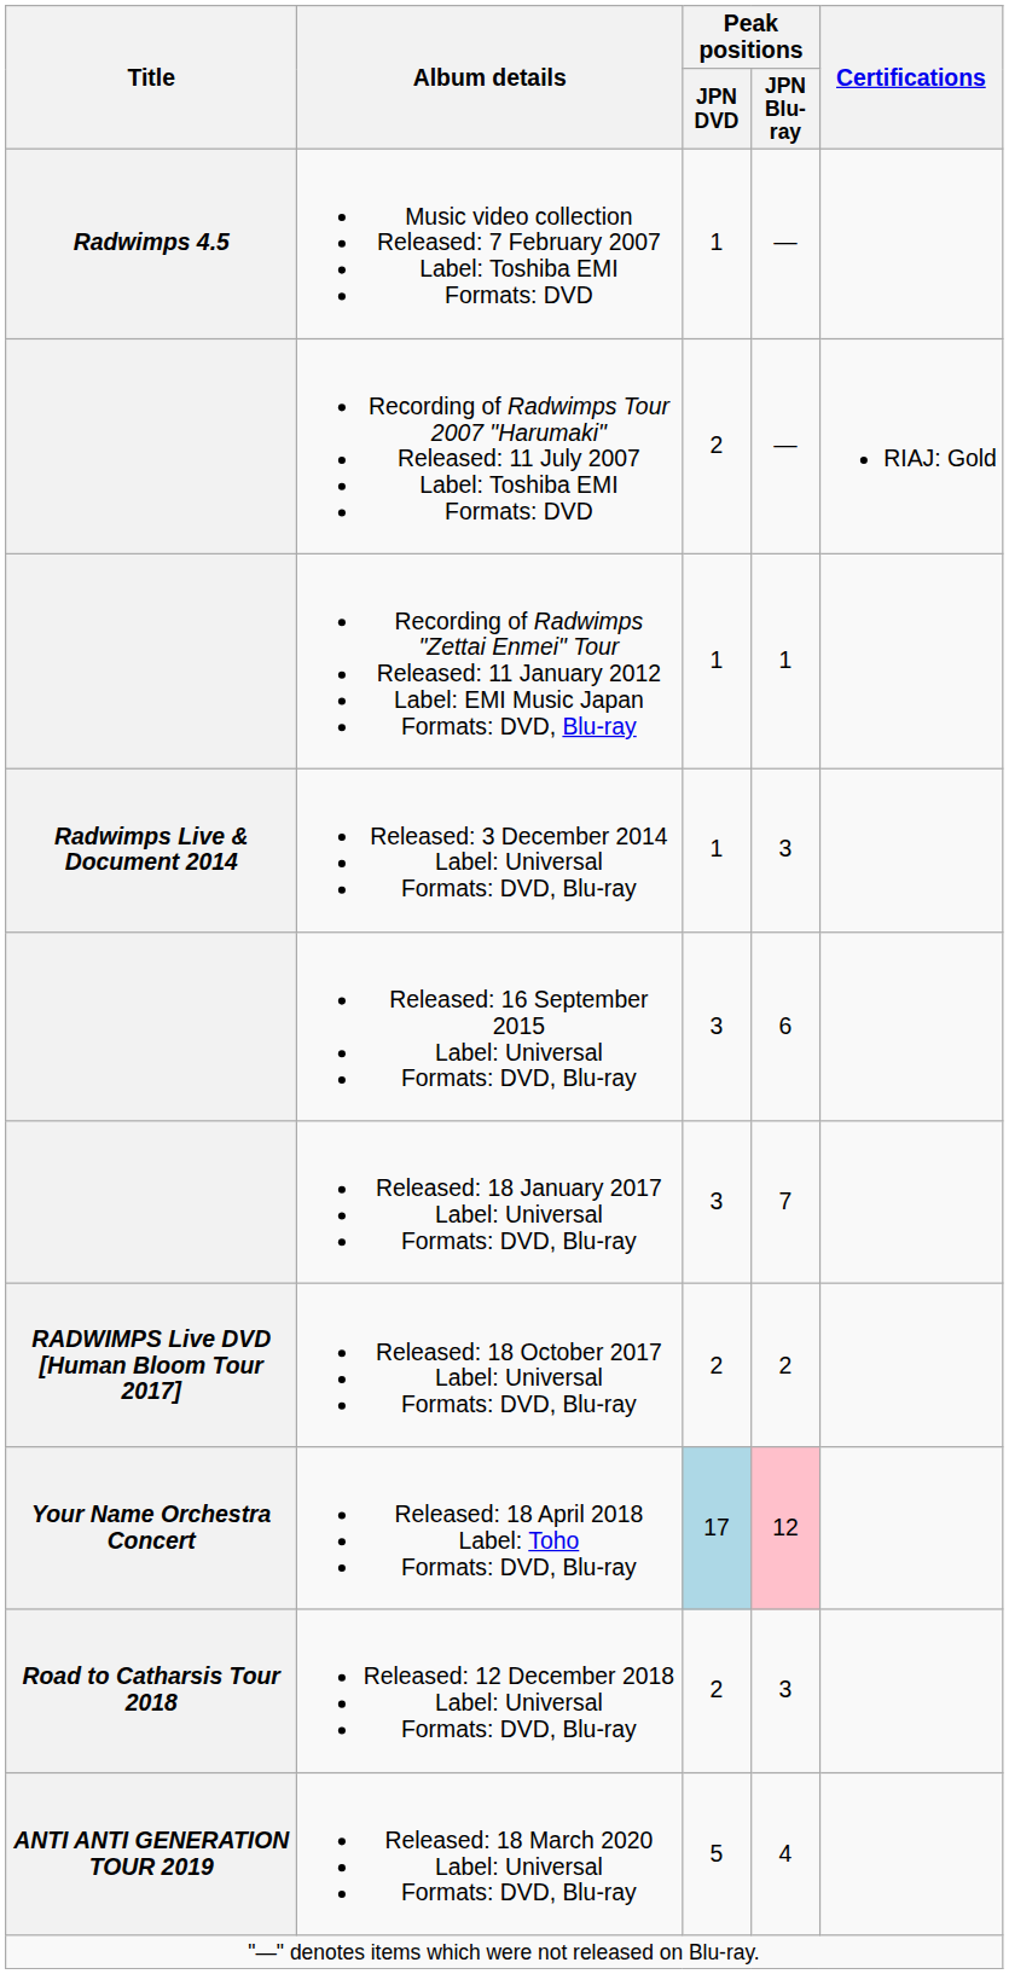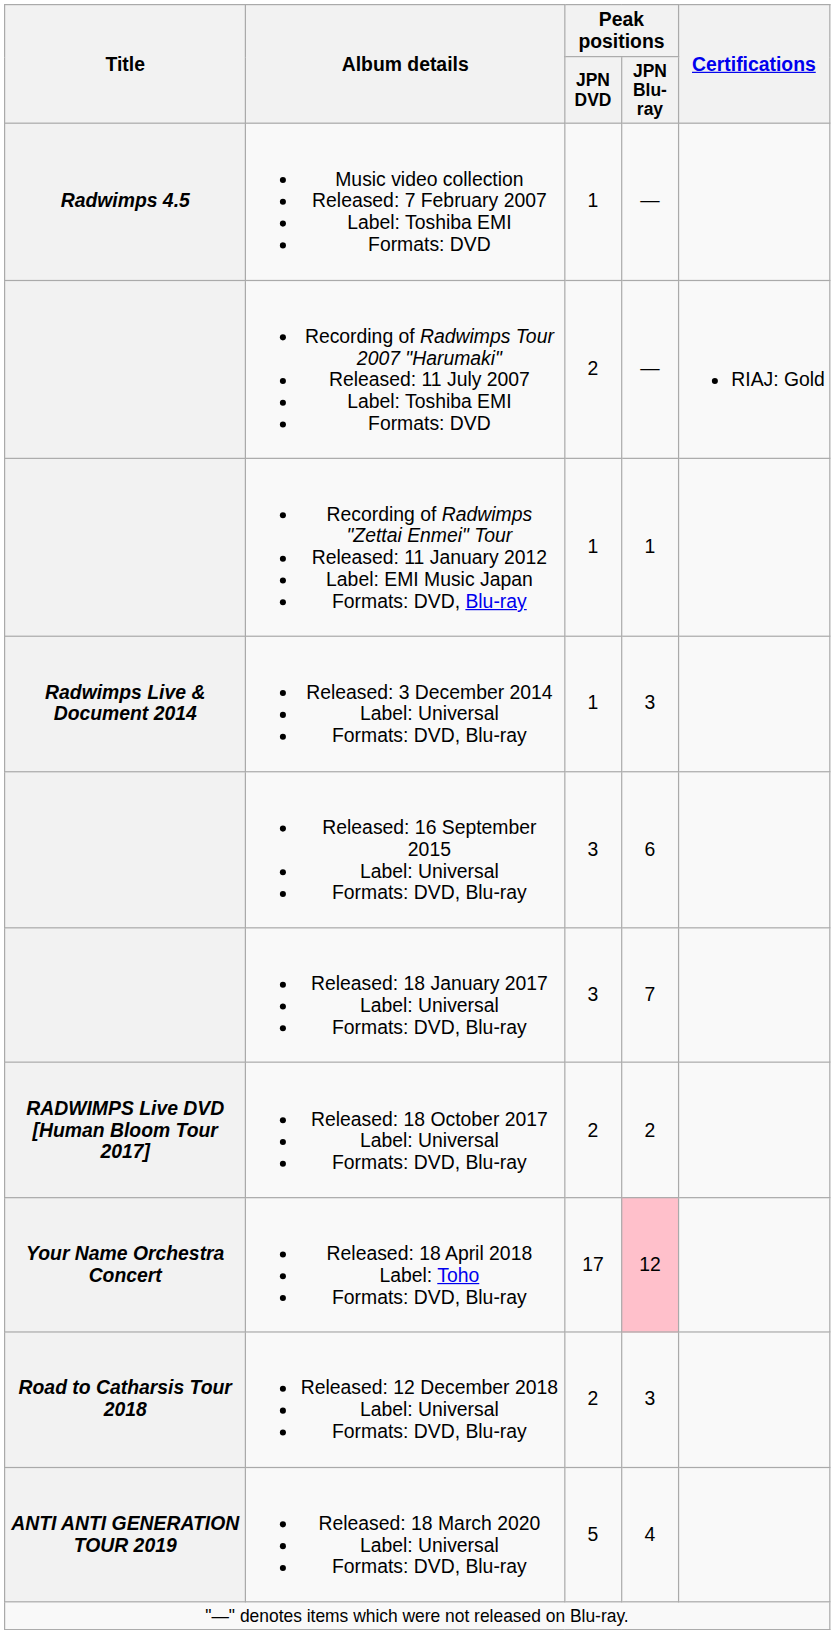Released: 18 April 2018 Label: Toho Formats: DVD, Blu-ray | Peak positions / JPN DVD: lightblue background -> no background
